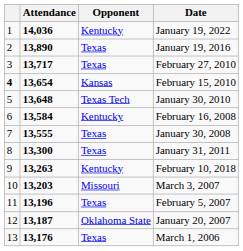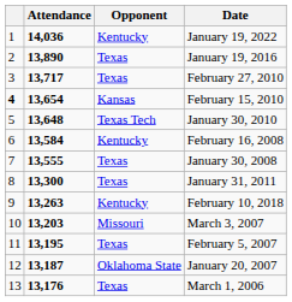February 5, 2007 | Attendance: 13,196 -> 13,195
